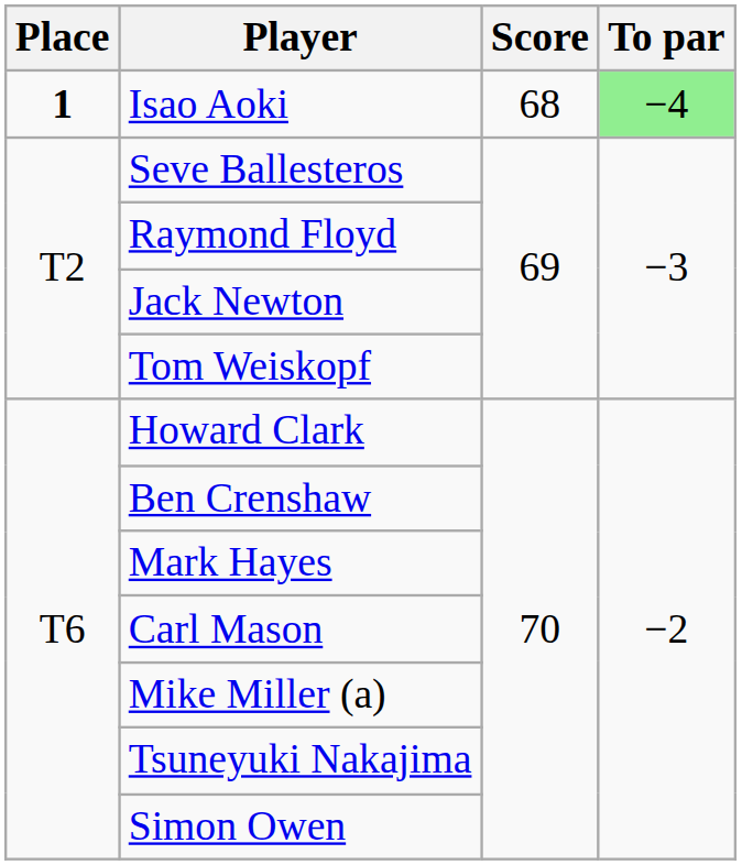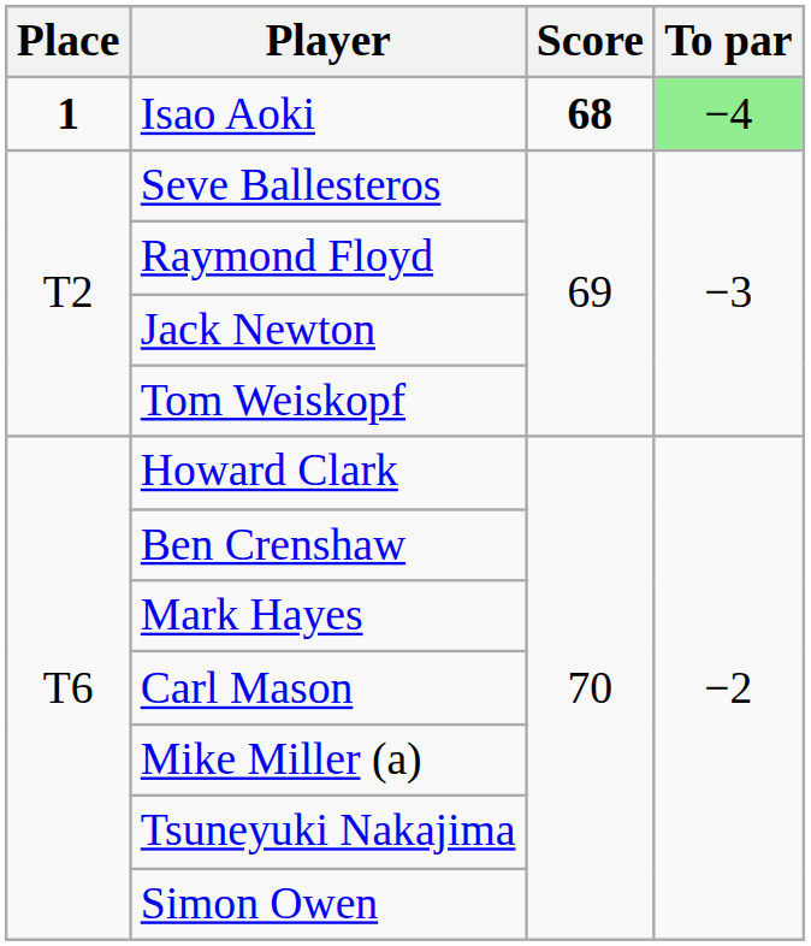Isao Aoki | Score: normal -> bold
